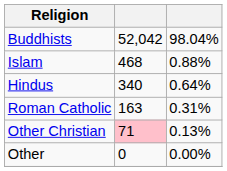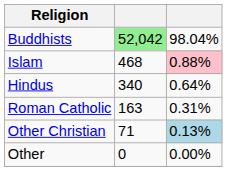Buddhists | column 2: no background -> lightgreen background
Islam | column 3: no background -> pink background
Other Christian | column 2: pink background -> no background
Other Christian | column 3: no background -> lightblue background
